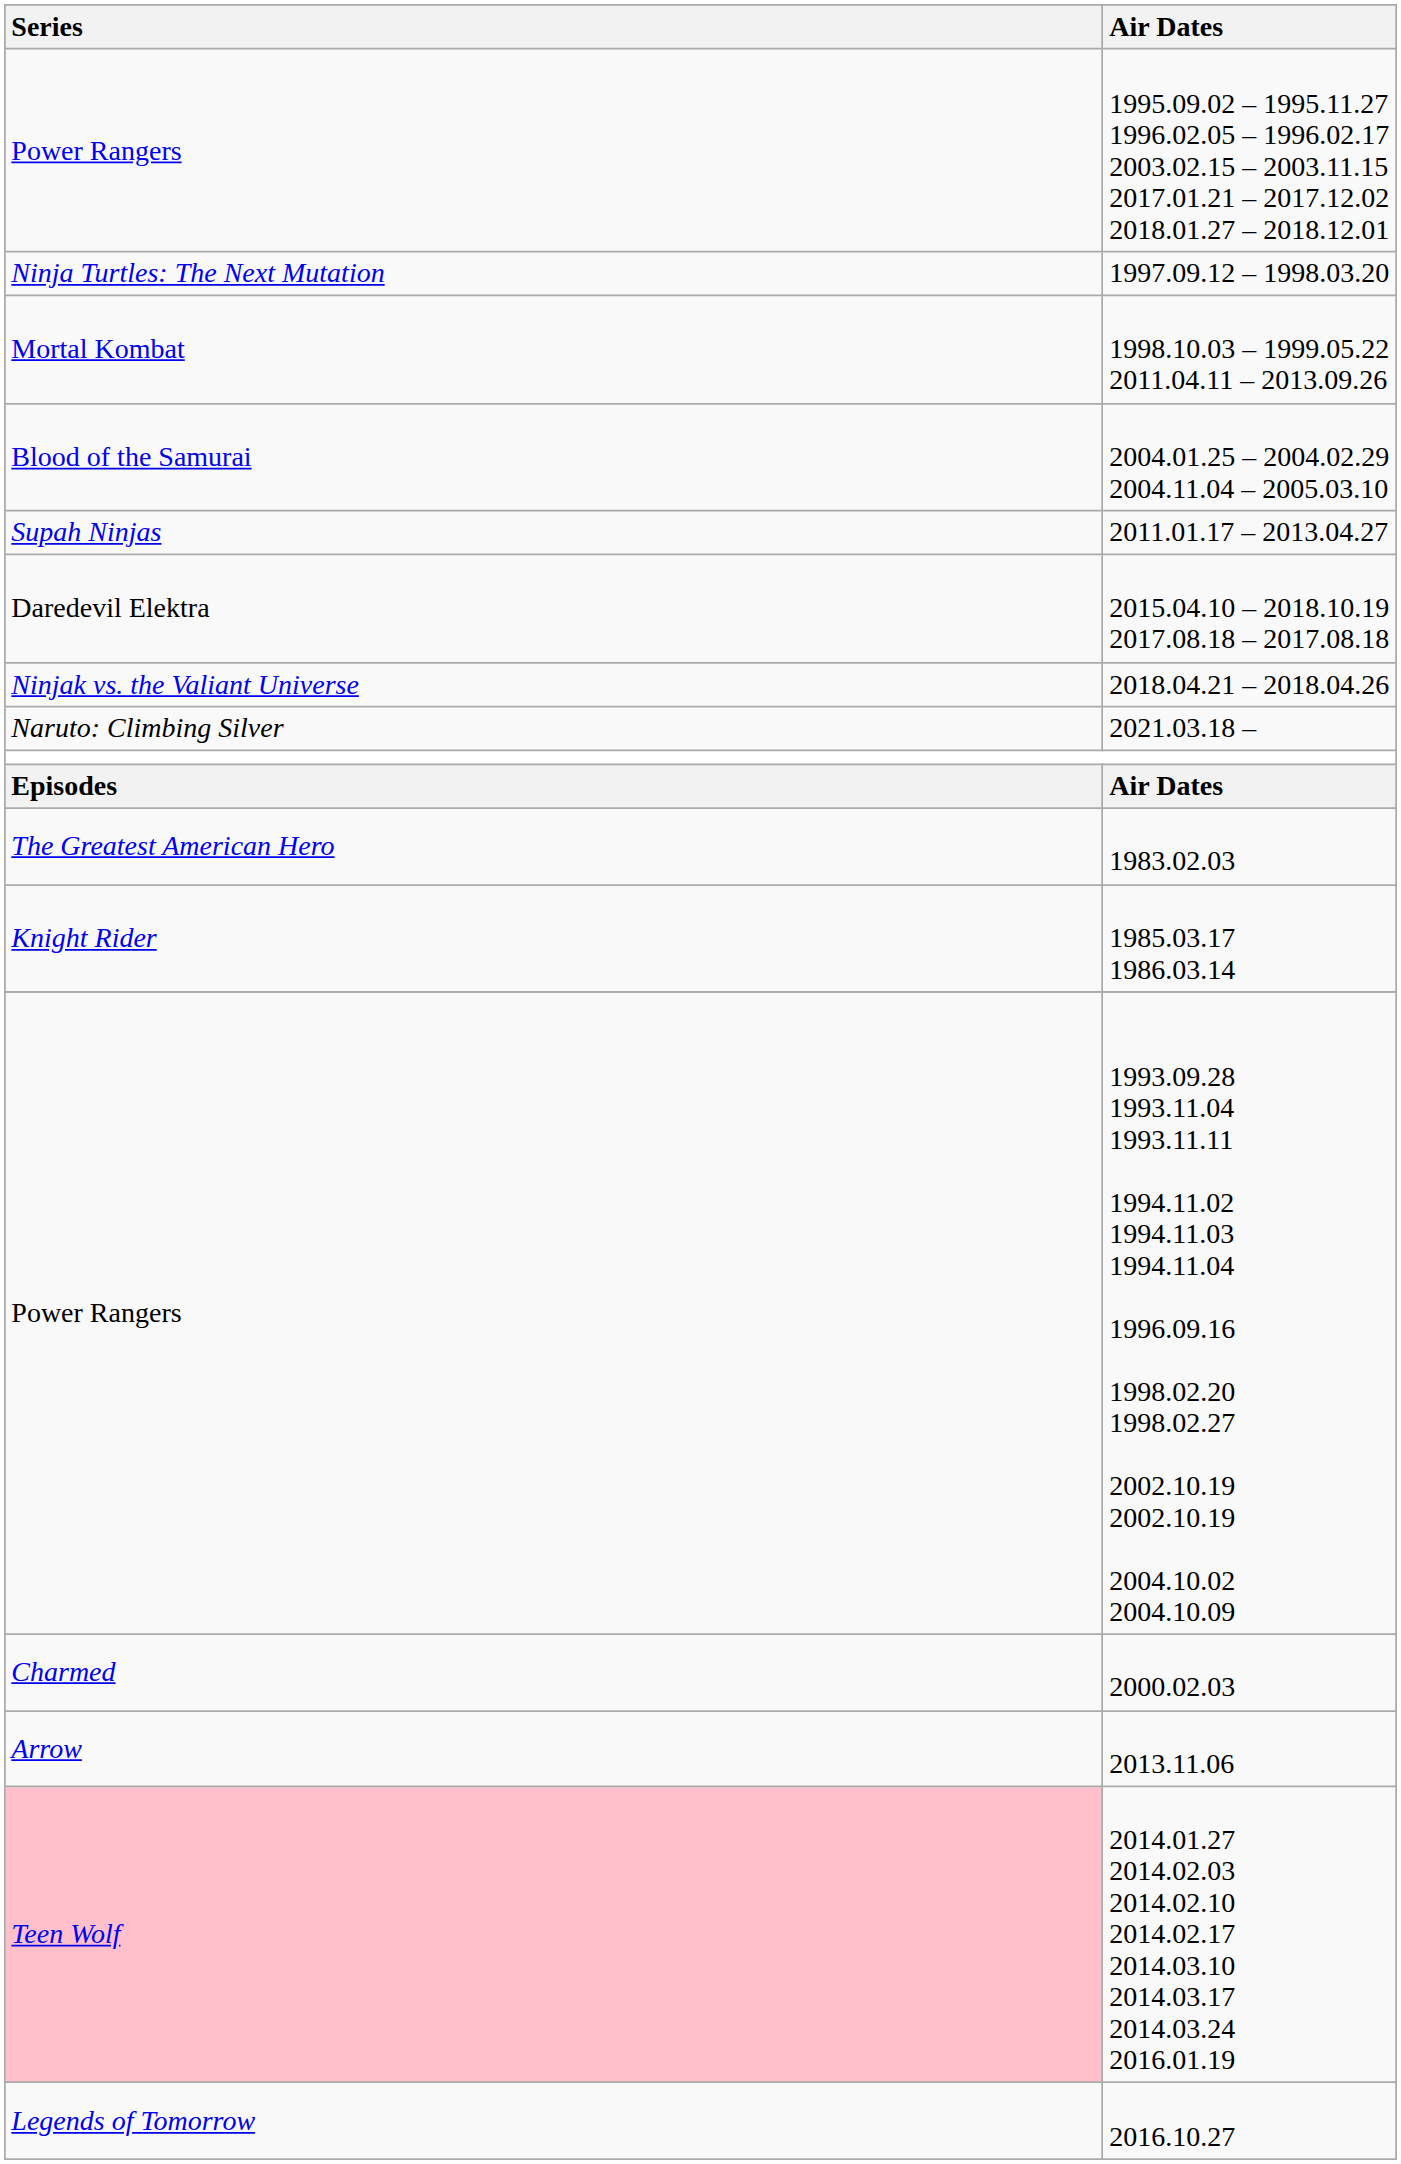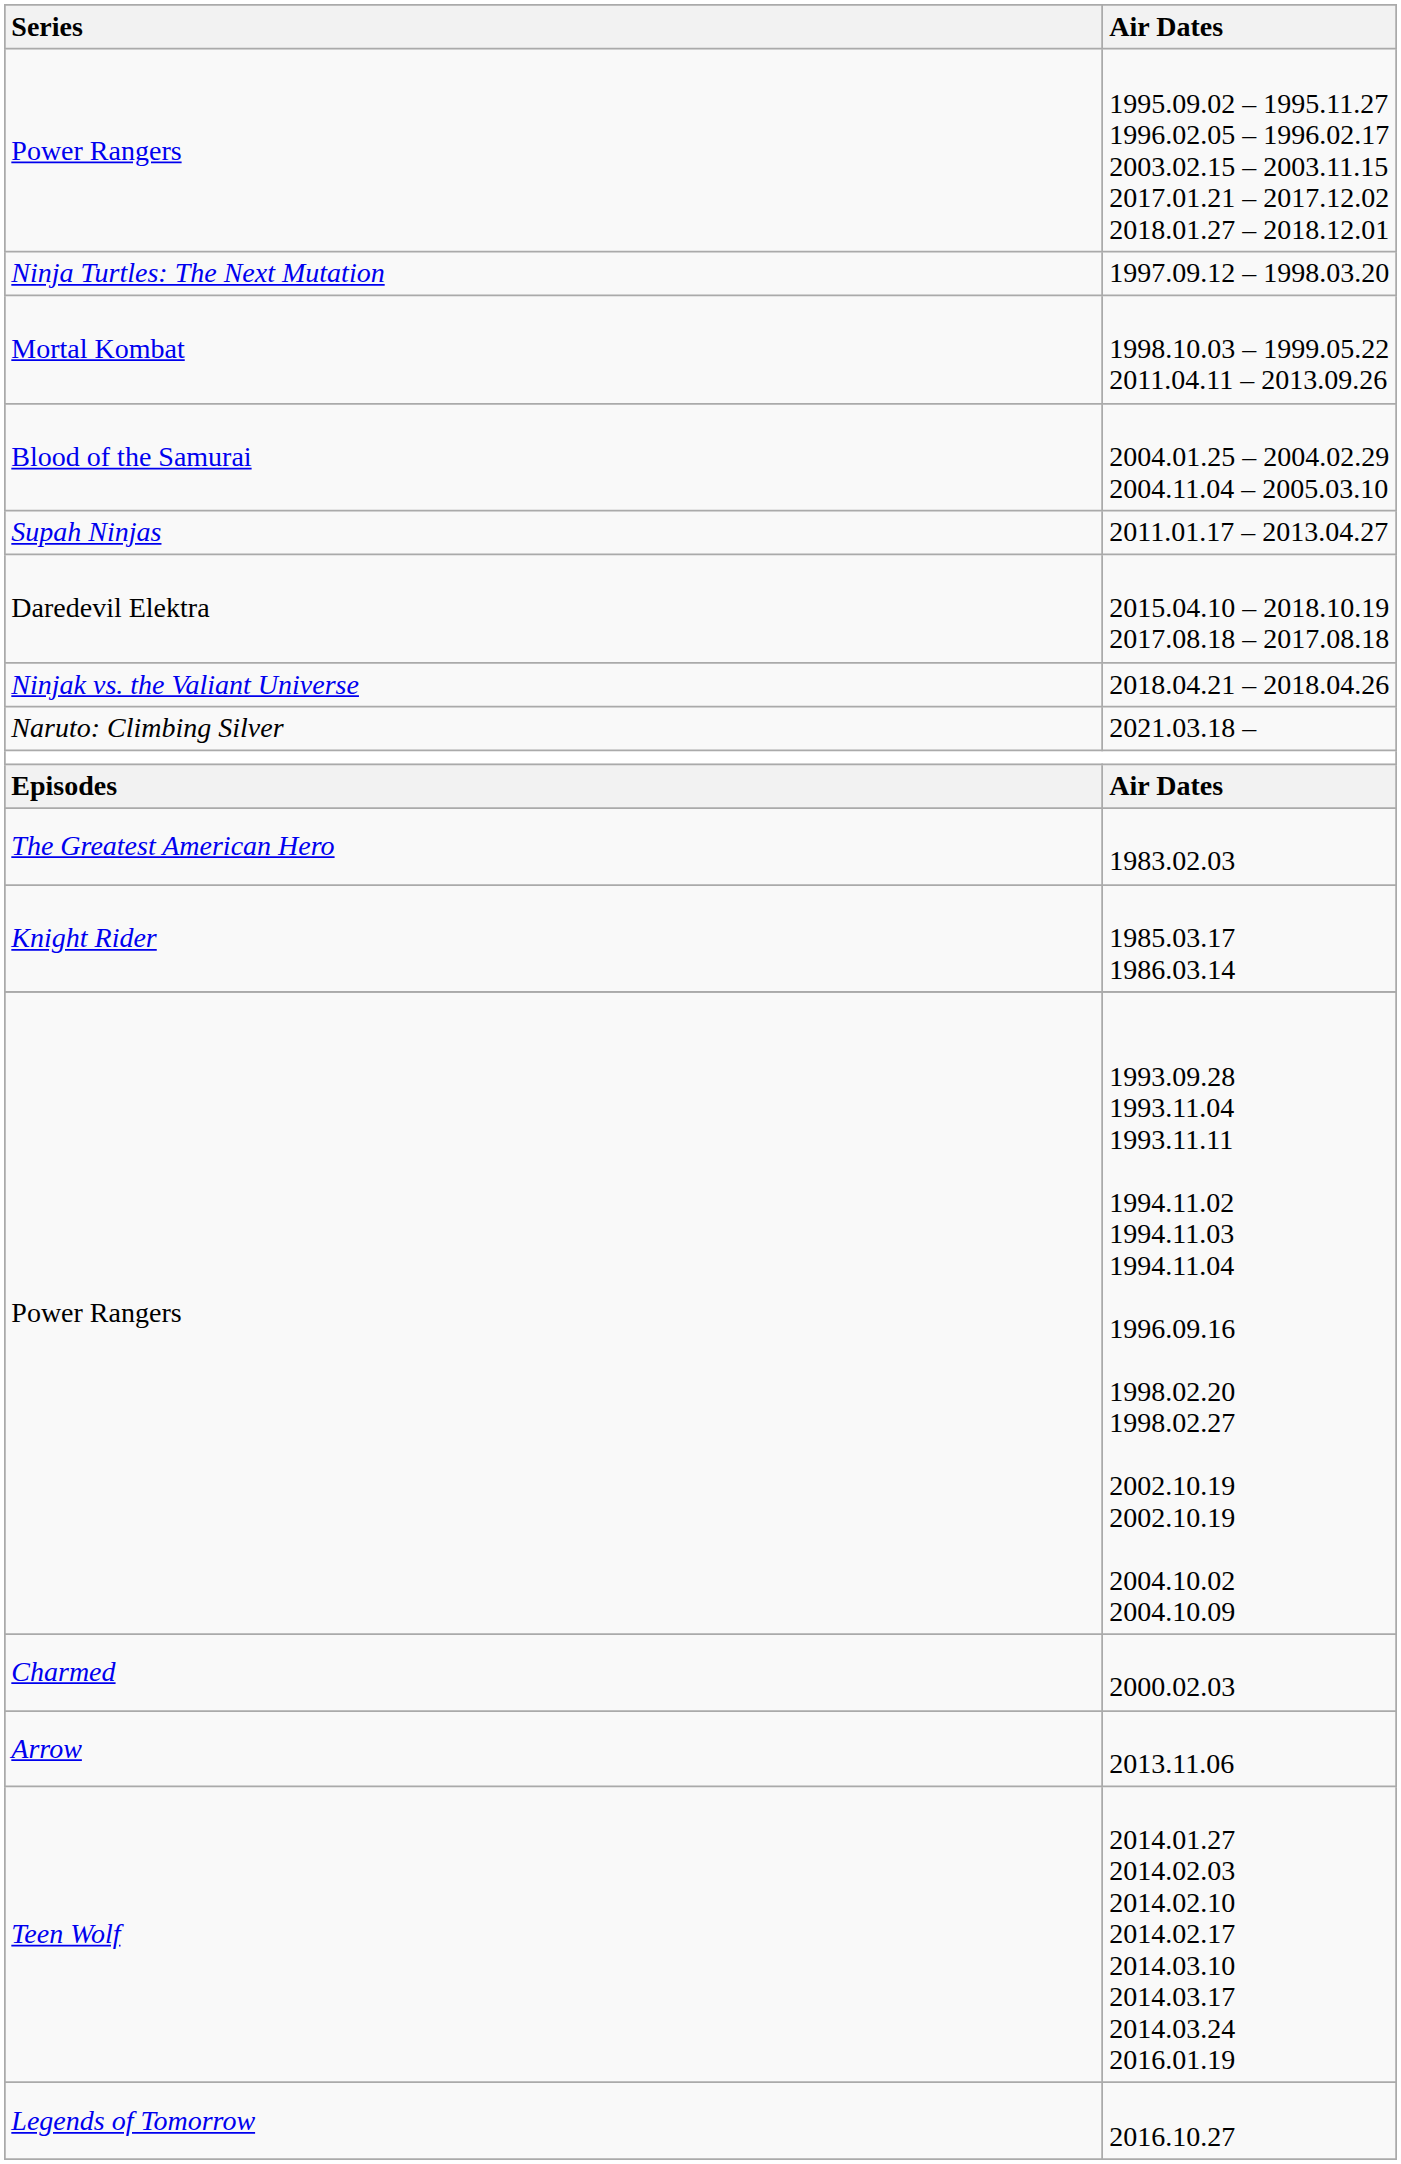Teen Wolf | Series: pink background -> no background
